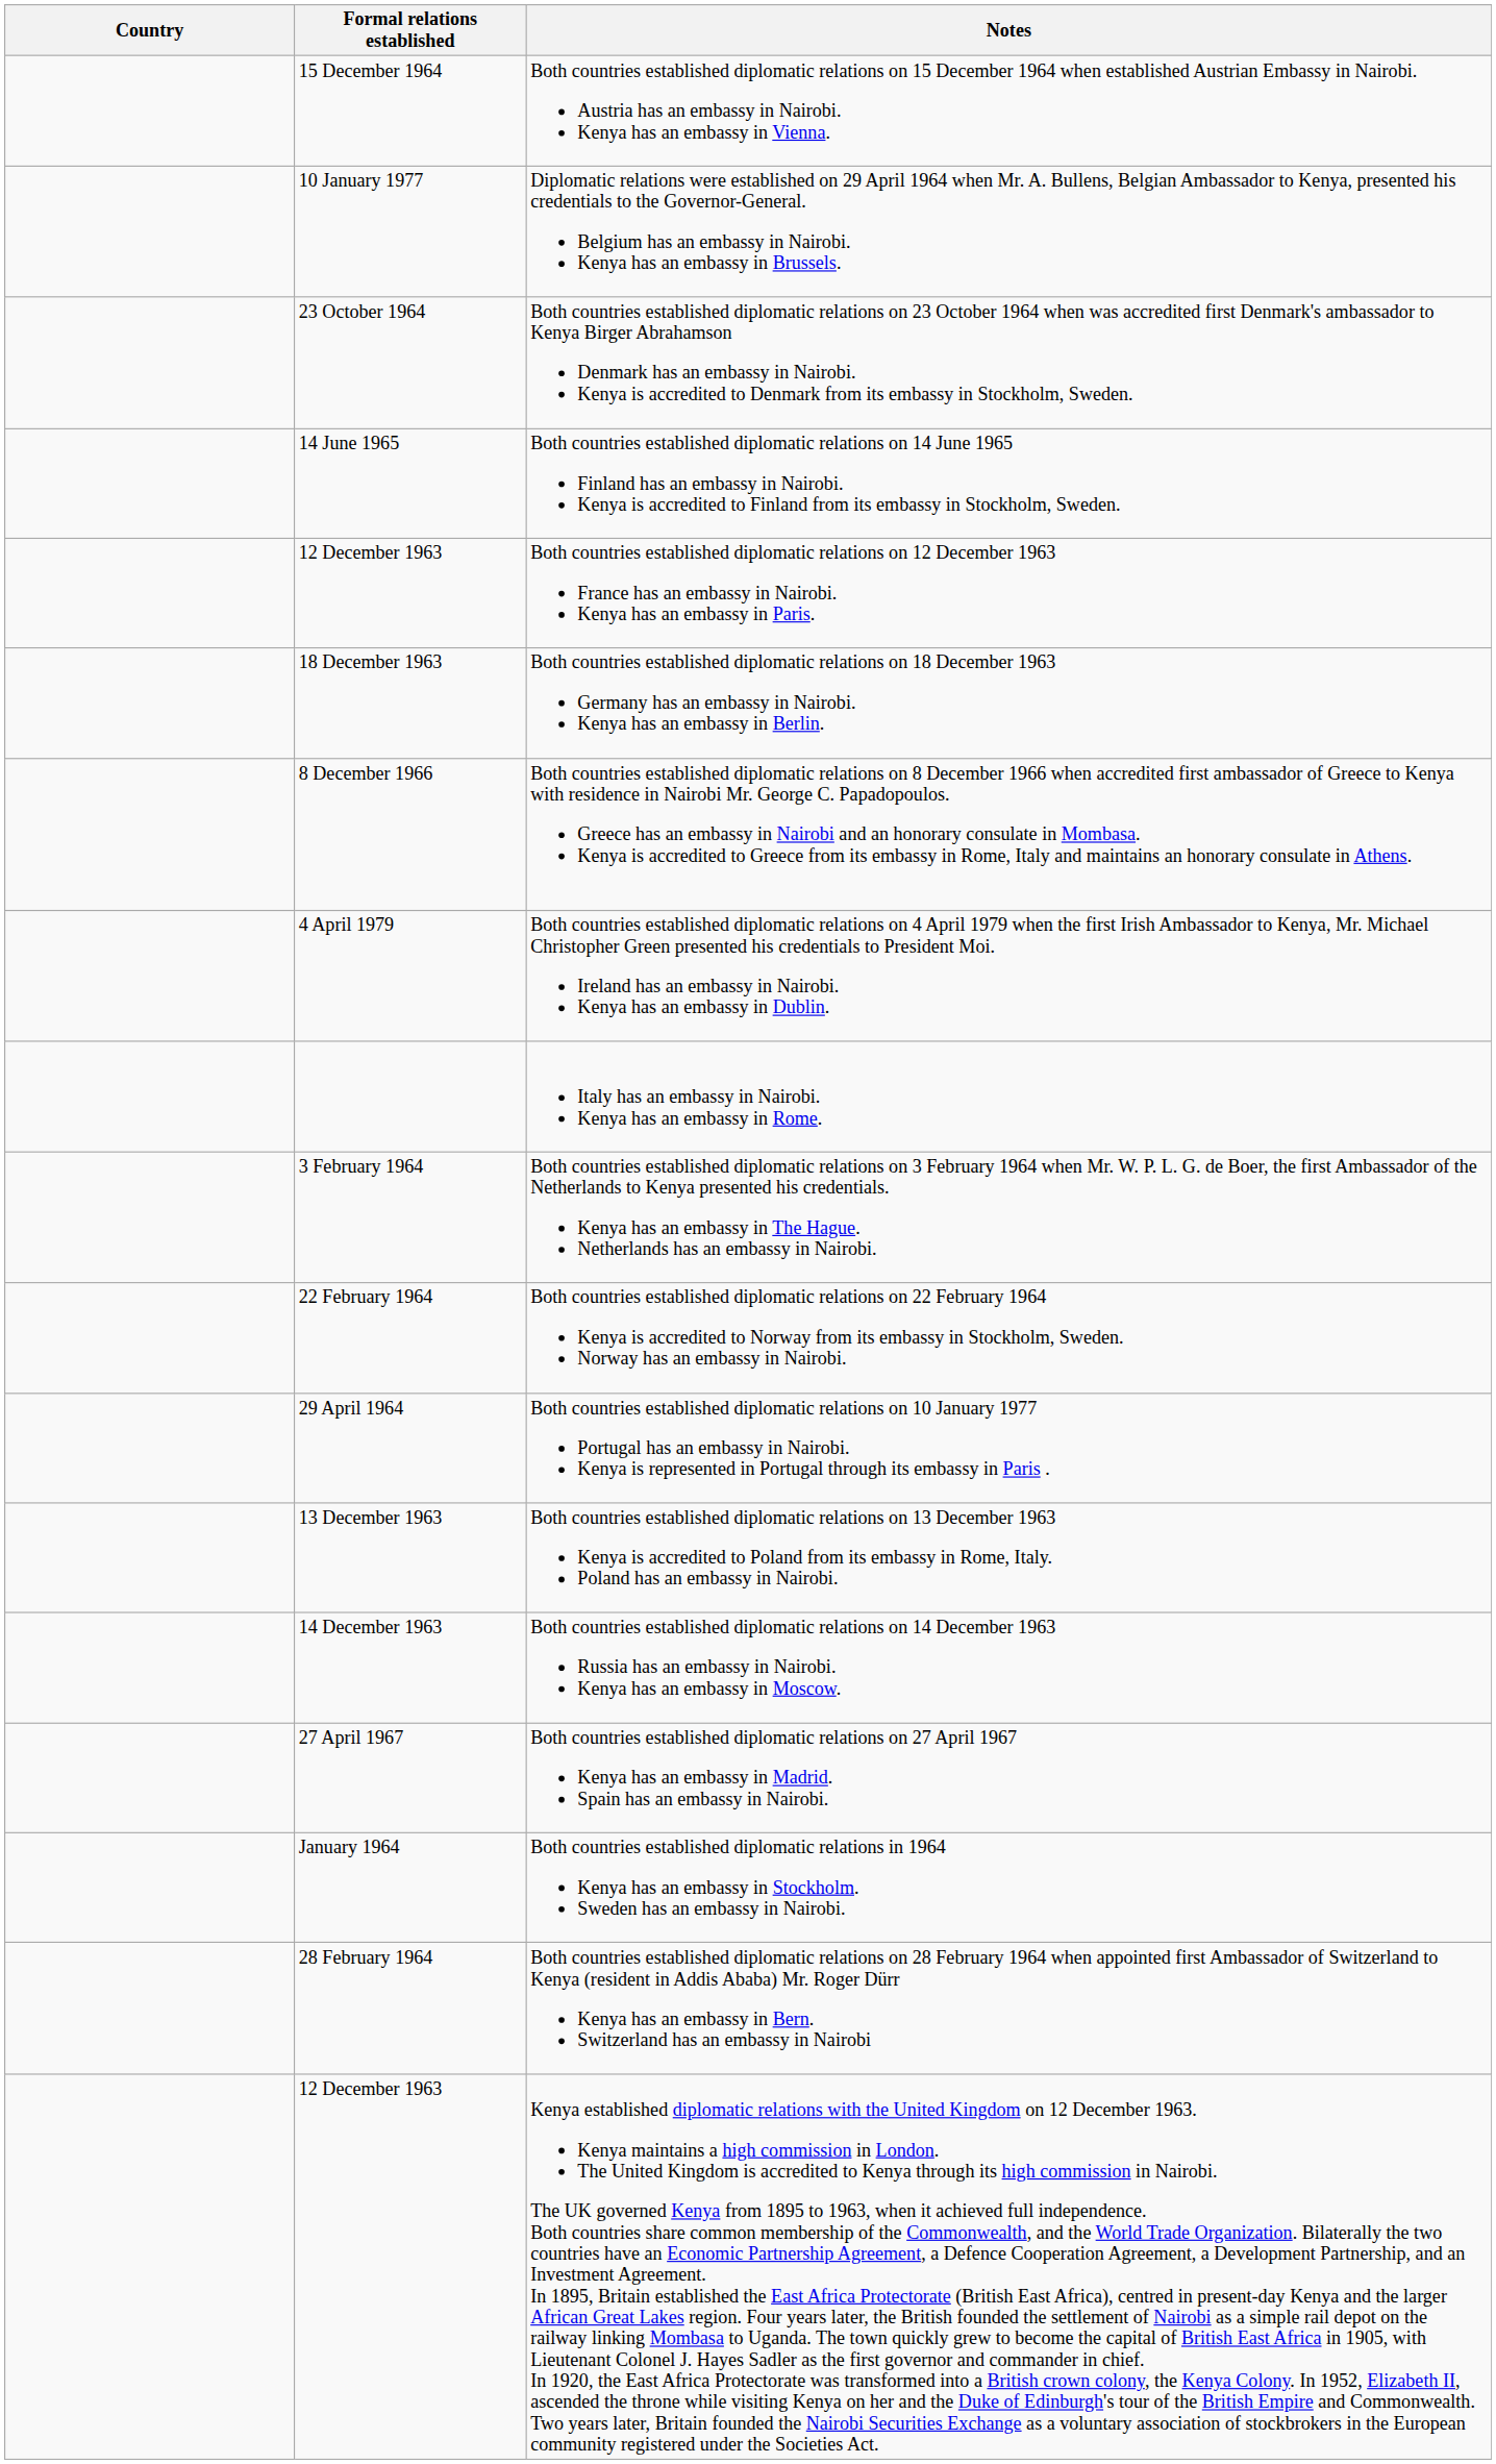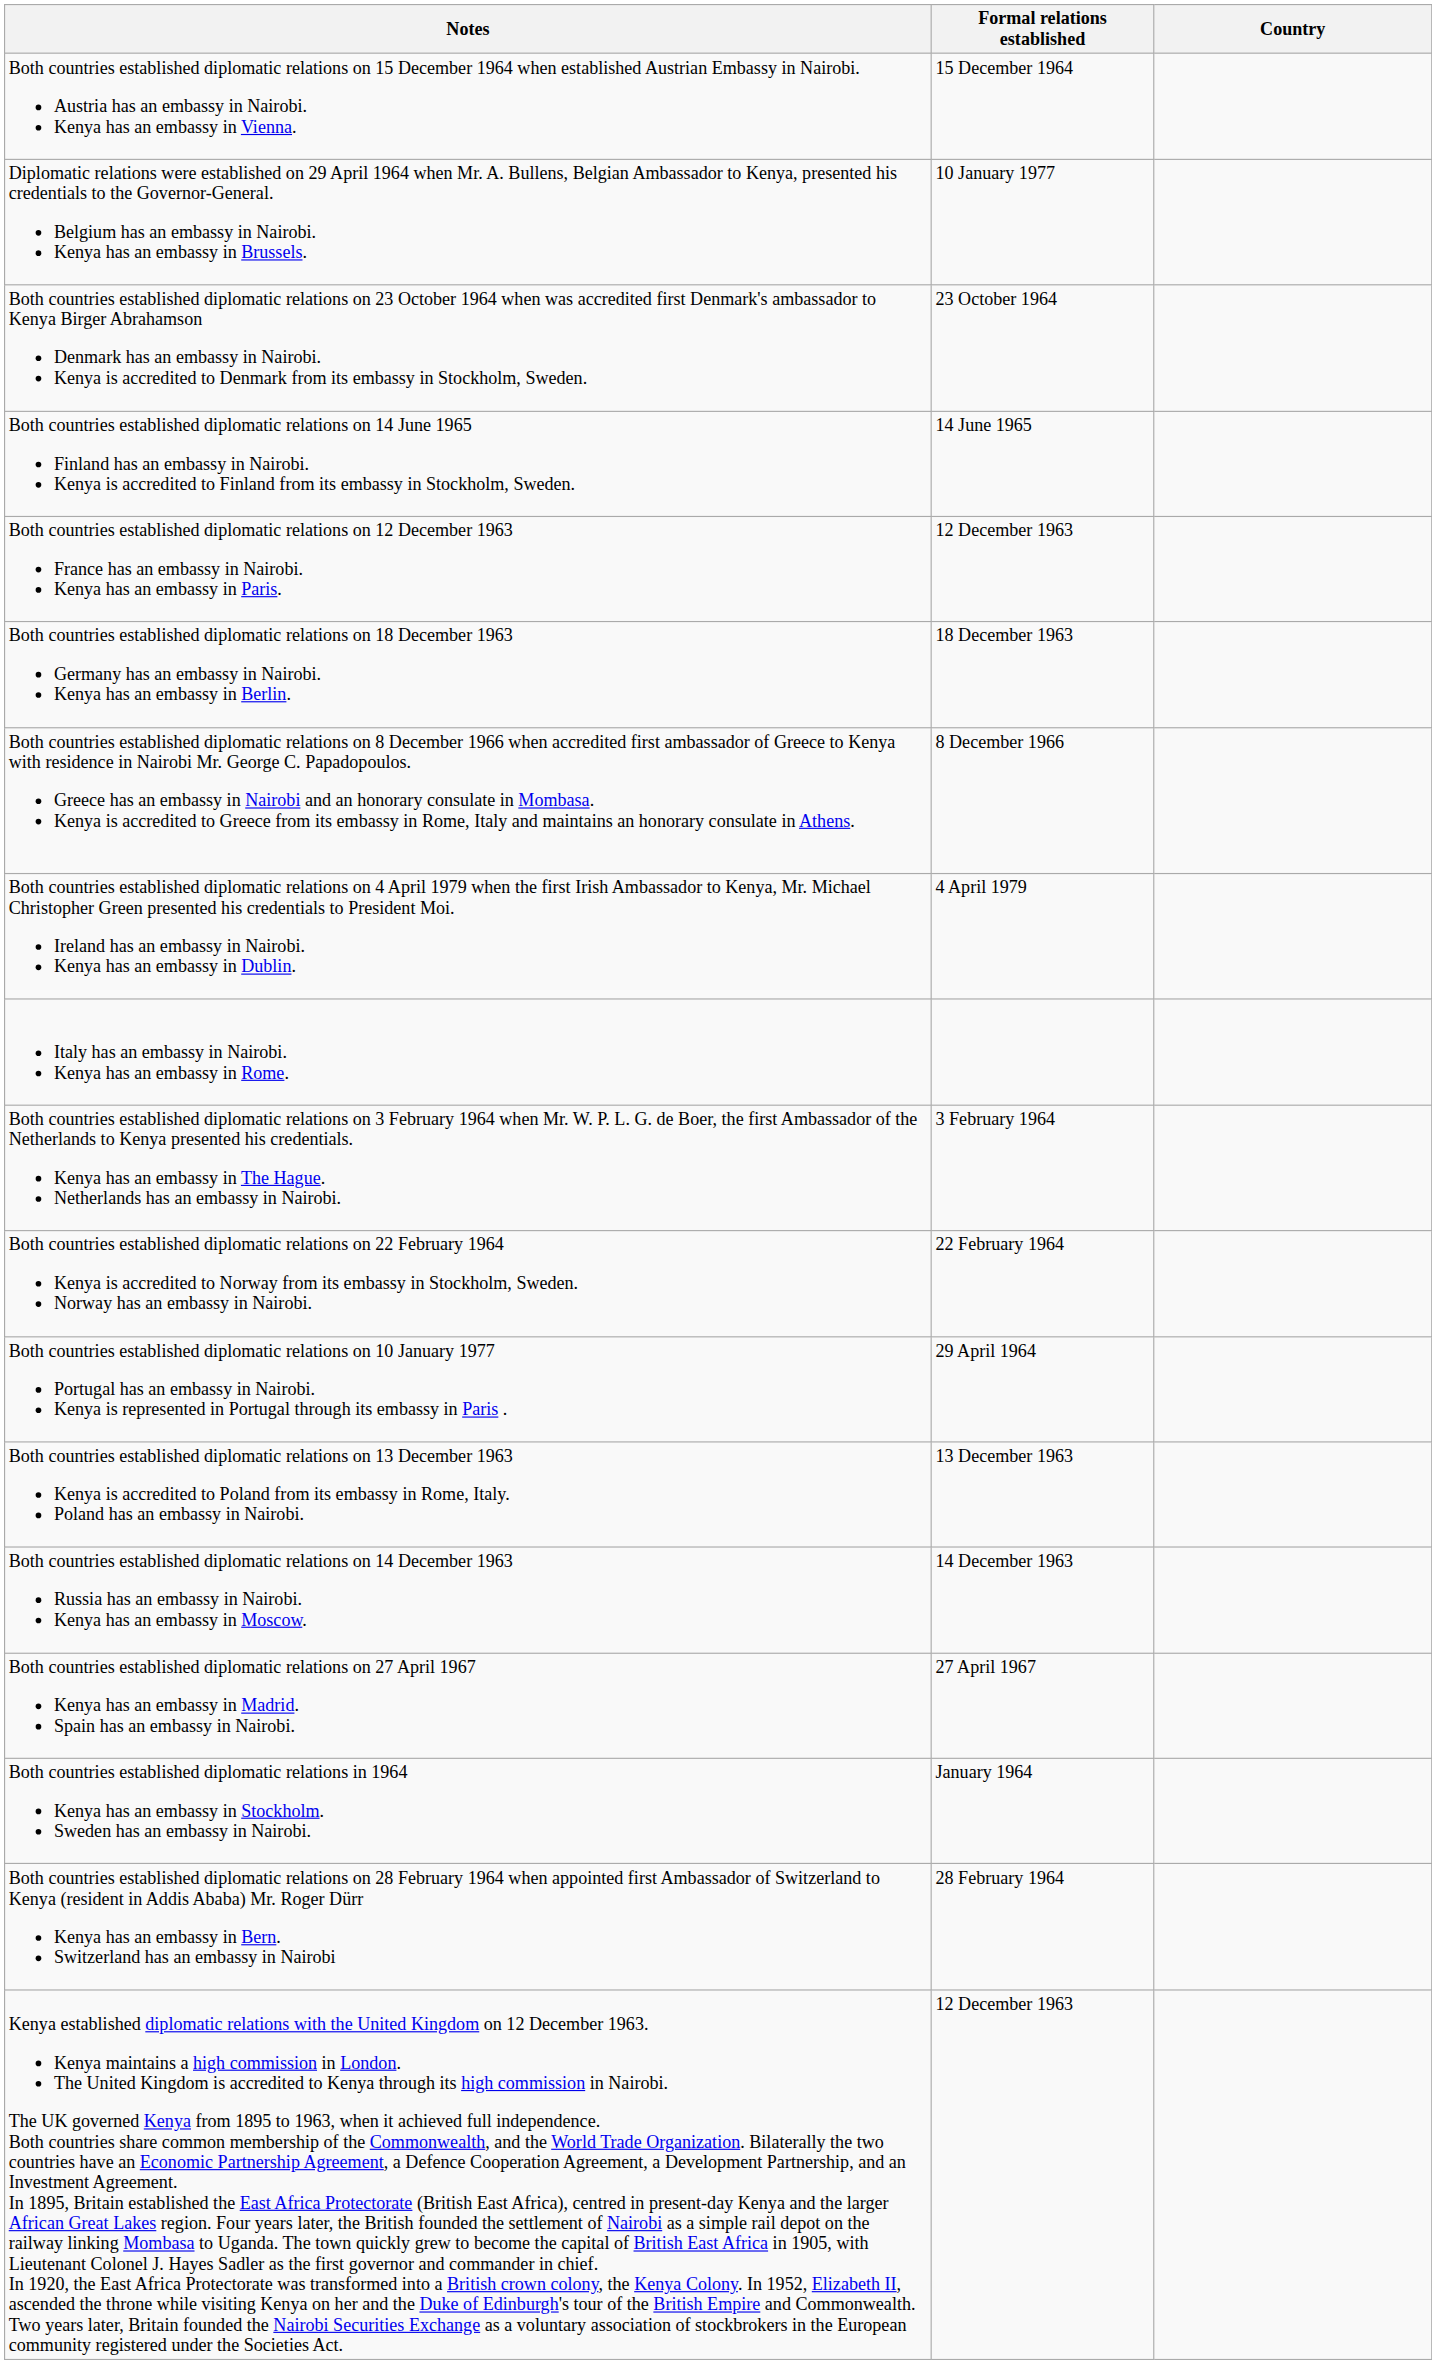columns swapped: Country <-> Notes
